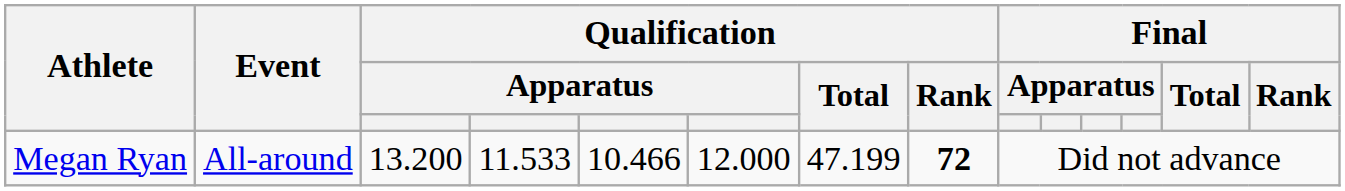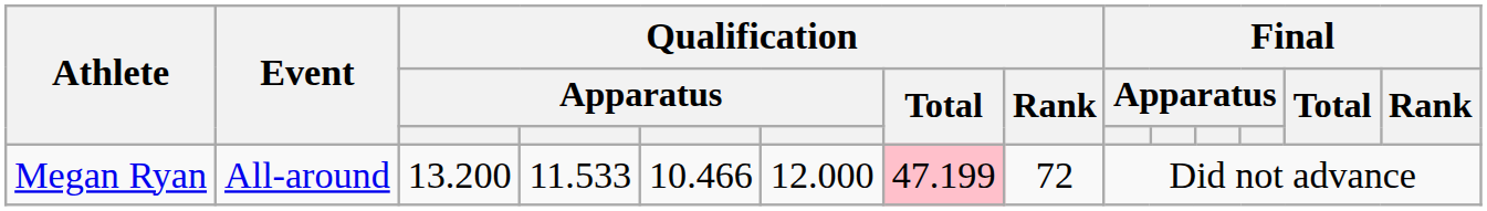row 4 | Qualification / Total: no background -> pink background
row 4 | Qualification / Rank: bold -> normal
